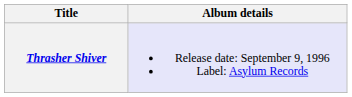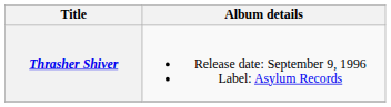Thrasher Shiver | Album details: lavender background -> no background
